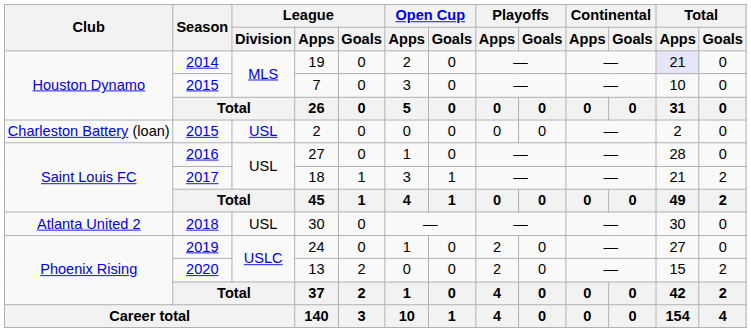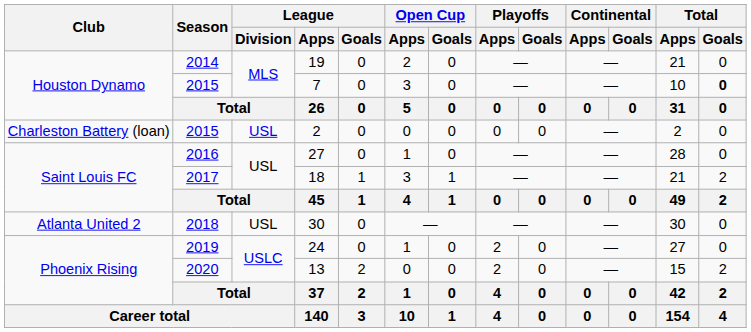19 | Total / Apps: lavender background -> no background
7 | Total / Goals: normal -> bold
